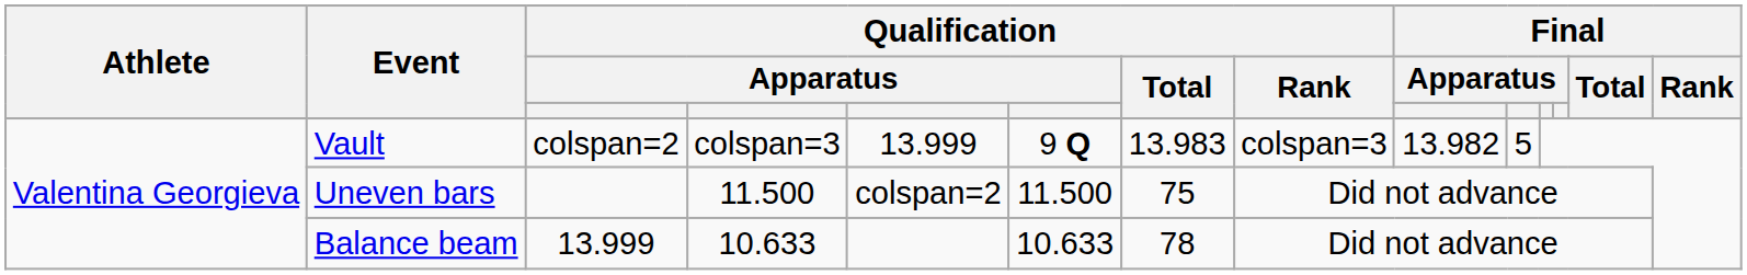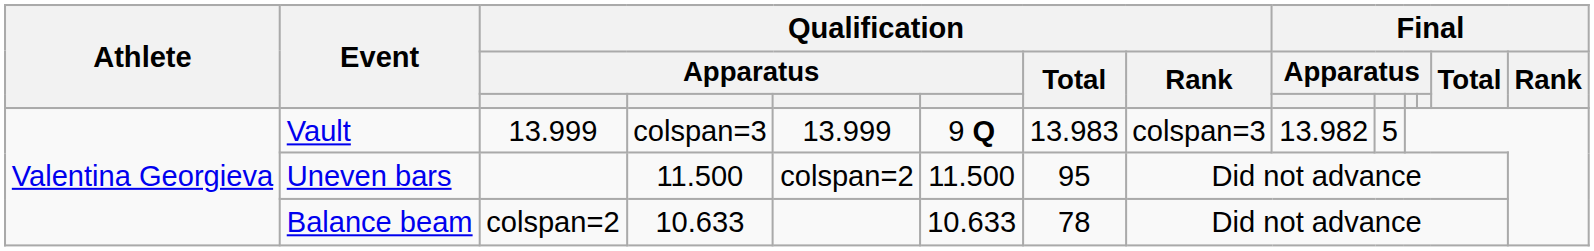Vault | column 3: colspan=2 -> 13.999
Uneven bars | Qualification / Total: 75 -> 95
Balance beam | column 3: 13.999 -> colspan=2
